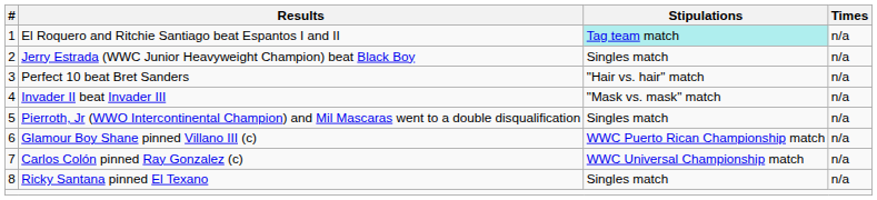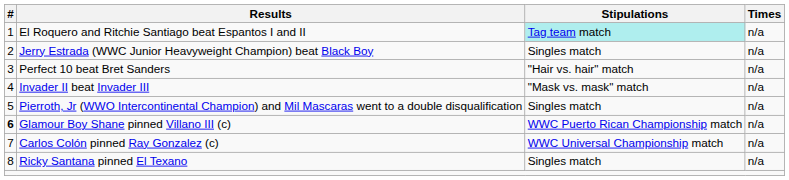Glamour Boy Shane pinned Villano III (c) | #: normal -> bold
